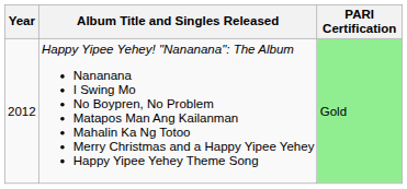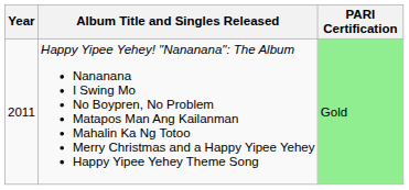row 2 | Year: 2012 -> 2011
